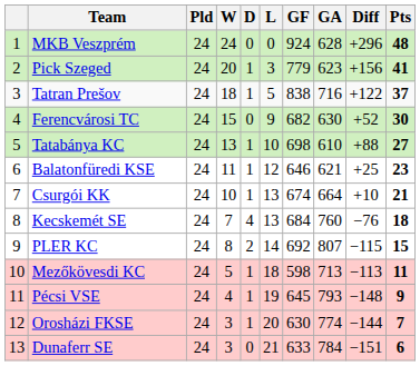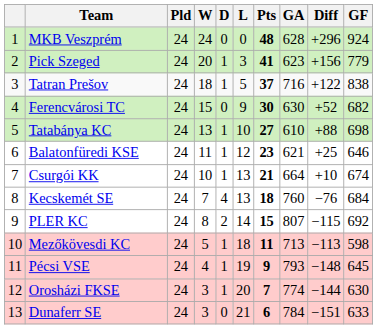columns swapped: GF <-> Pts
